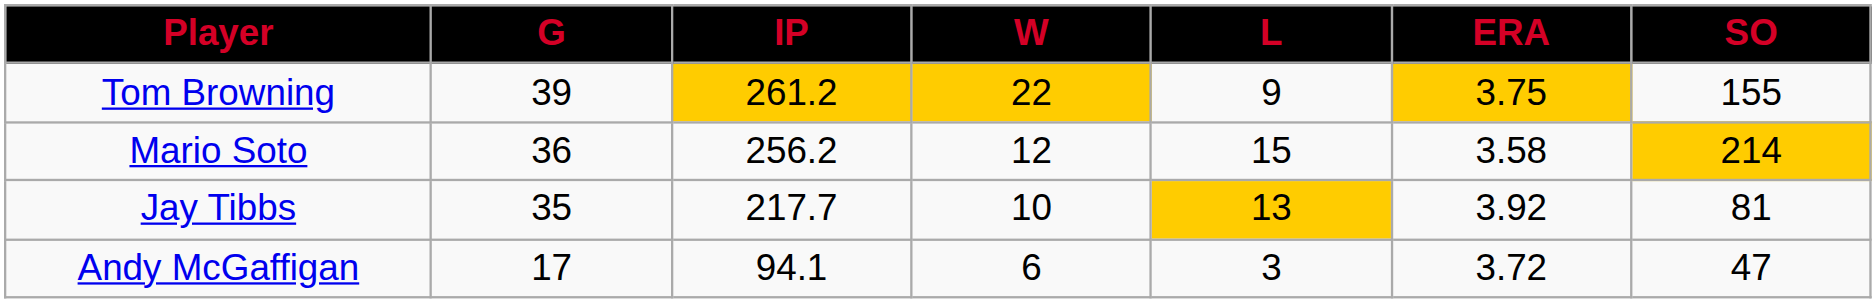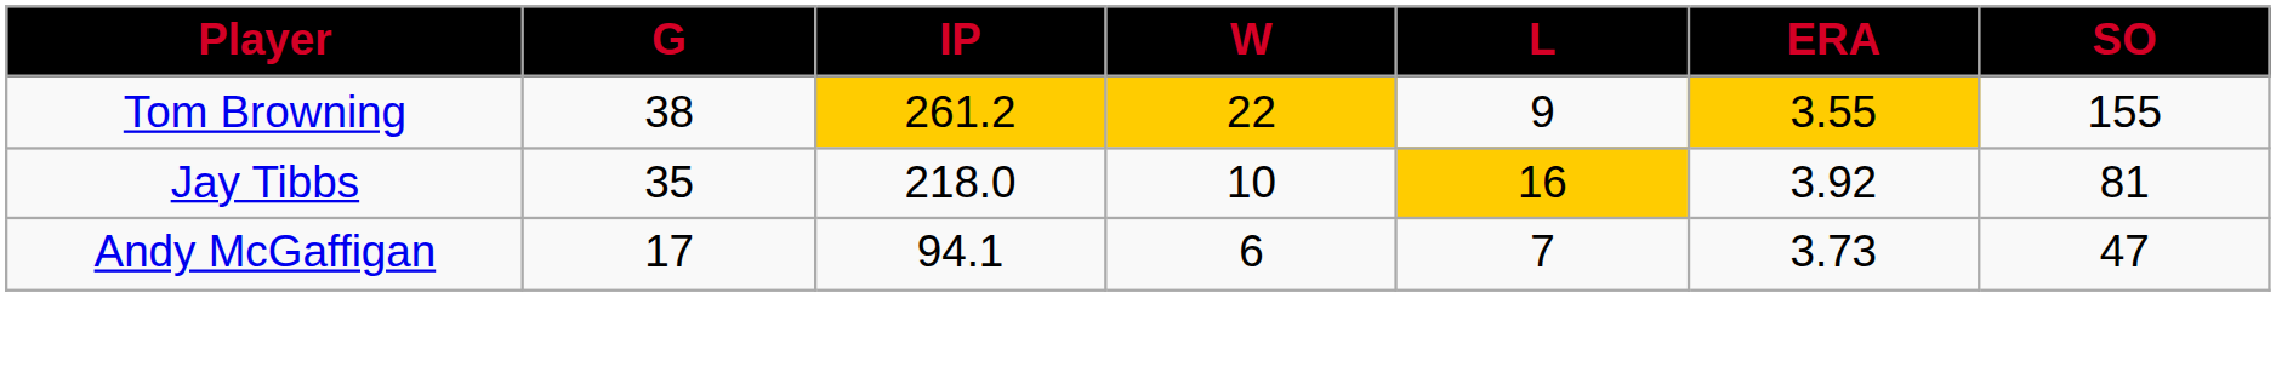Tom Browning | G: 39 -> 38
Tom Browning | ERA: 3.75 -> 3.55
- row: Mario Soto | 36 | 256.2 | 12 | 15 | 3.58 | 214
Jay Tibbs | IP: 217.7 -> 218.0
Jay Tibbs | L: 13 -> 16
Andy McGaffigan | L: 3 -> 7
Andy McGaffigan | ERA: 3.72 -> 3.73
